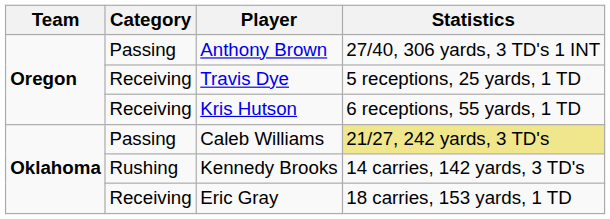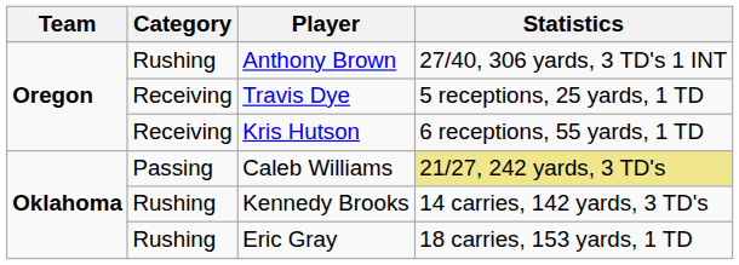Anthony Brown | Category: Passing -> Rushing
Eric Gray | Category: Receiving -> Rushing
